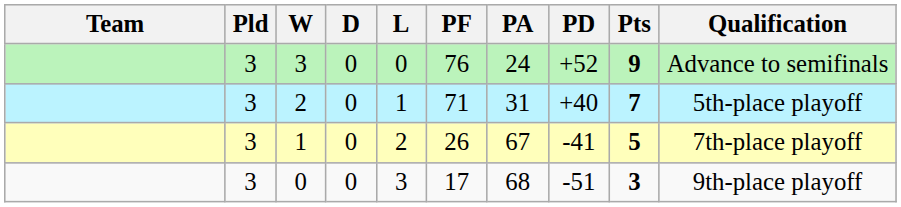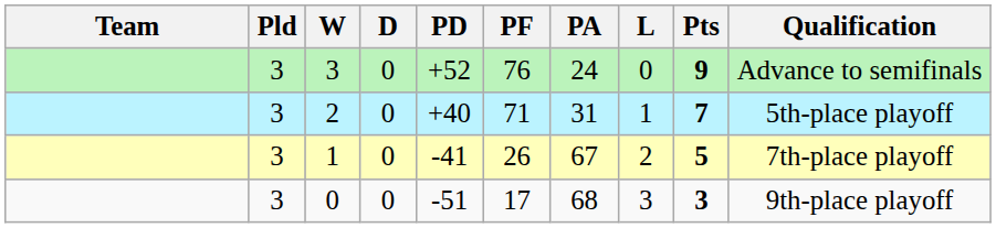columns swapped: L <-> PD
